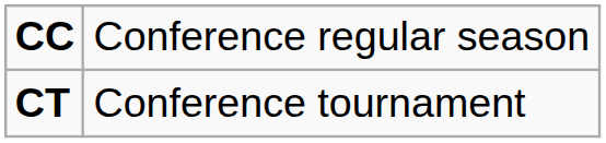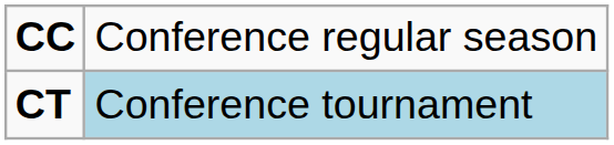CT | column 2: no background -> lightblue background
